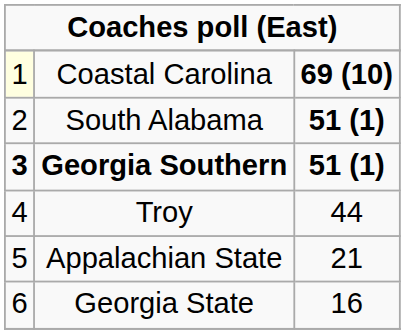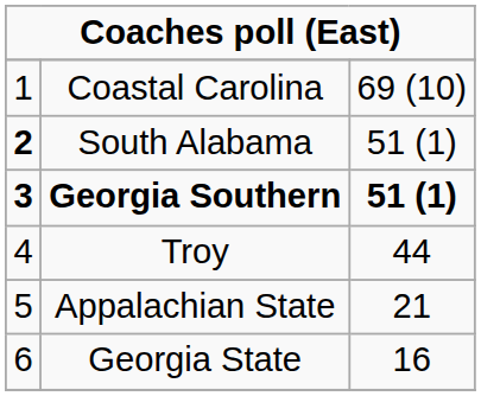Coastal Carolina | column 1: lightyellow background -> no background
Coastal Carolina | column 3: bold -> normal
South Alabama | column 1: normal -> bold
South Alabama | column 3: bold -> normal
